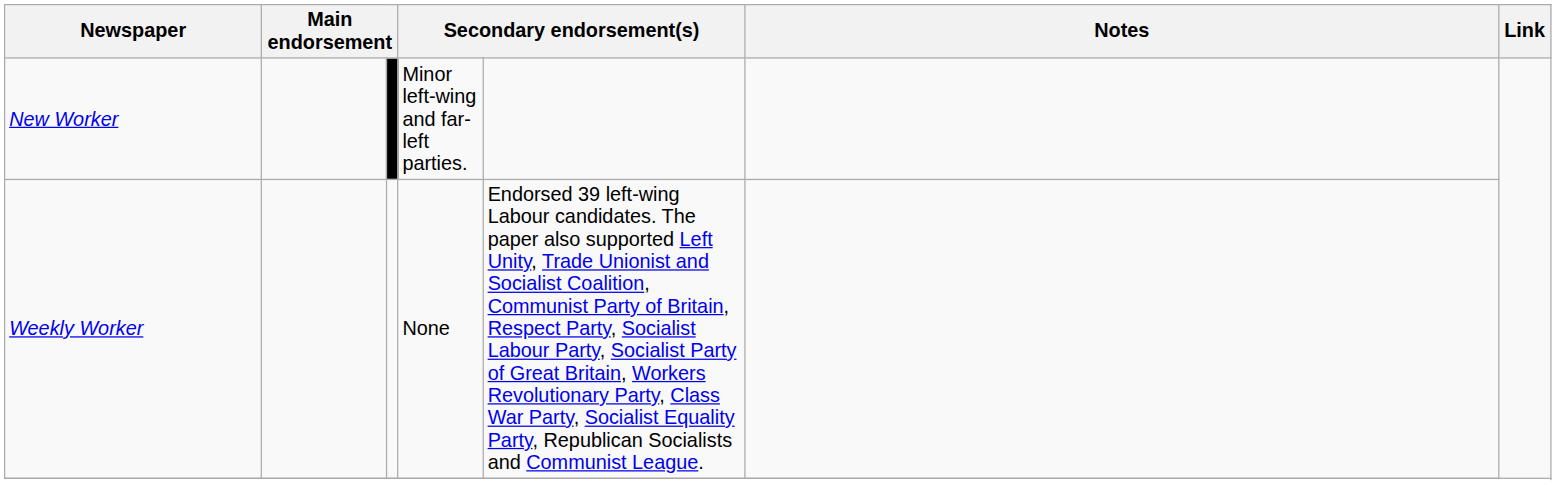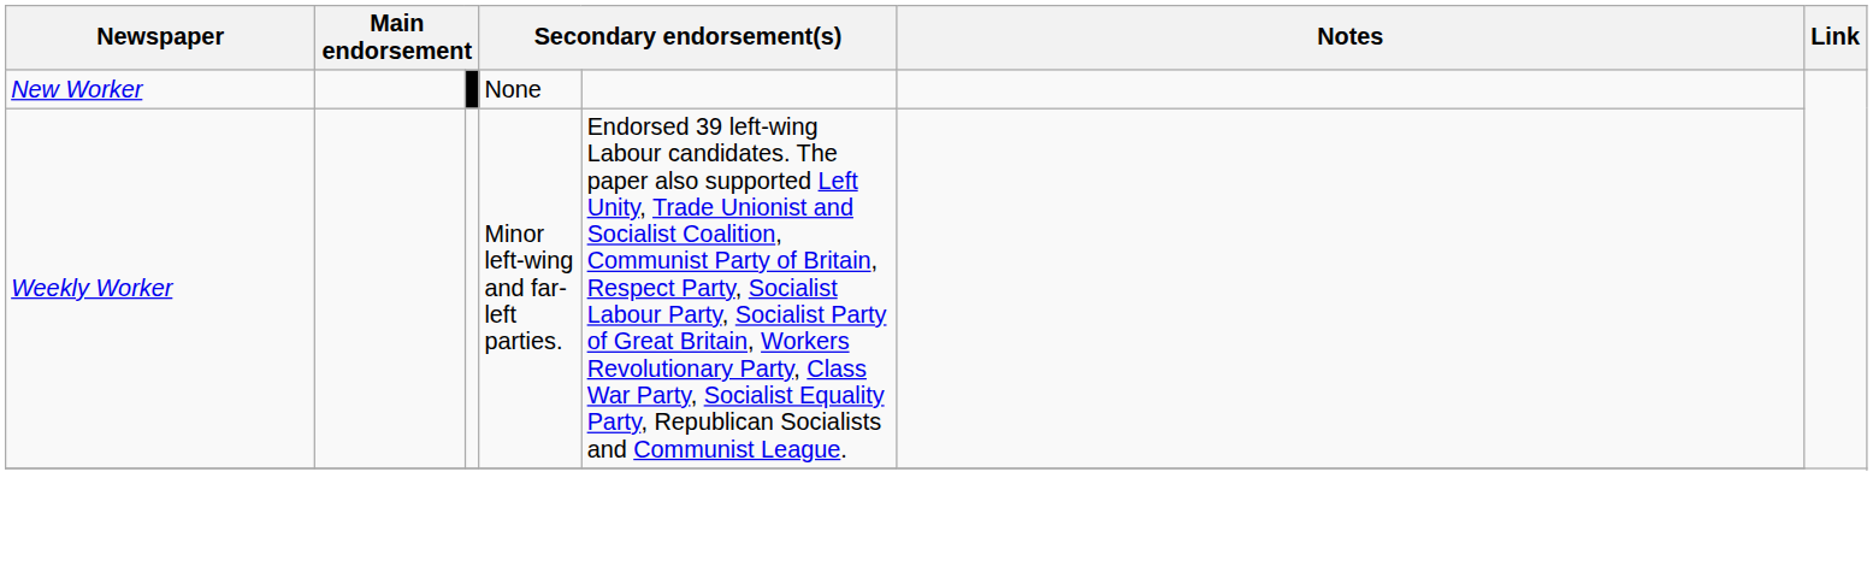New Worker | column 4: Minor left-wing and far-left parties. -> None
Weekly Worker | column 4: None -> Minor left-wing and far-left parties.
